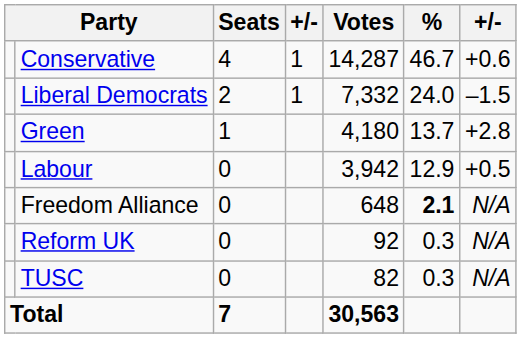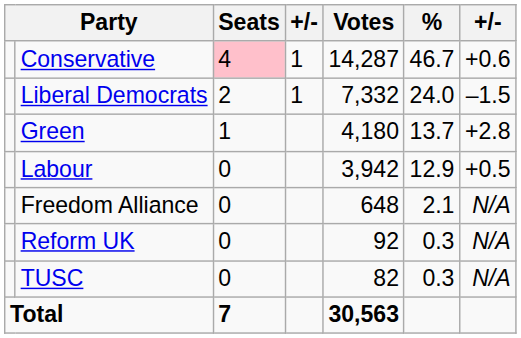Conservative | Seats: no background -> pink background
Freedom Alliance | %: bold -> normal
